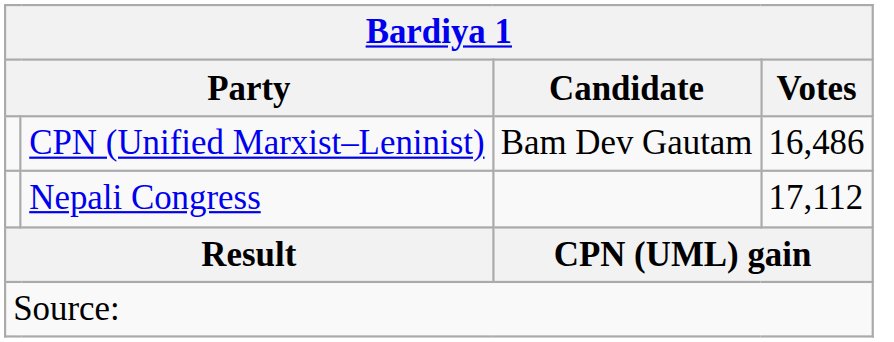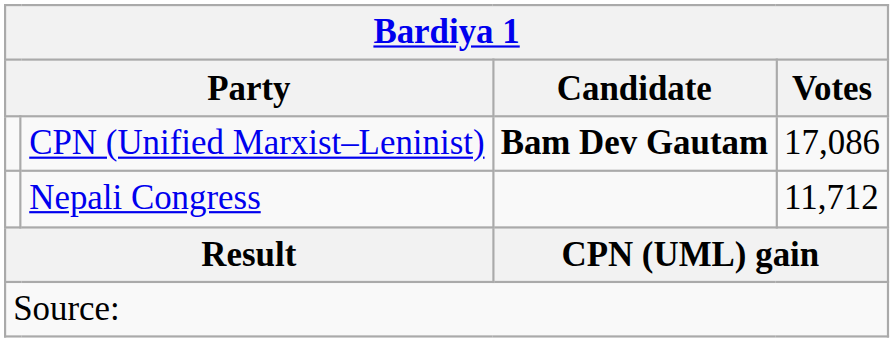CPN (Unified Marxist–Leninist) | Candidate: normal -> bold
CPN (Unified Marxist–Leninist) | Votes: 16,486 -> 17,086
Nepali Congress | Votes: 17,112 -> 11,712
